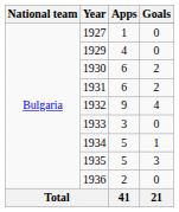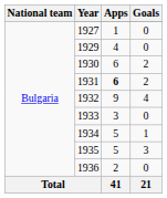1931 | Apps: normal -> bold
